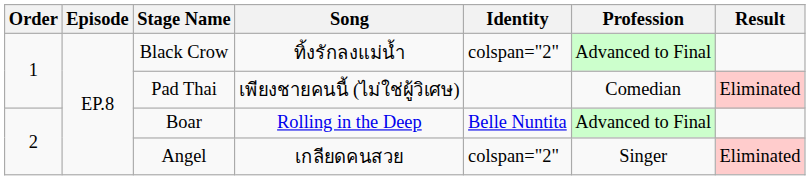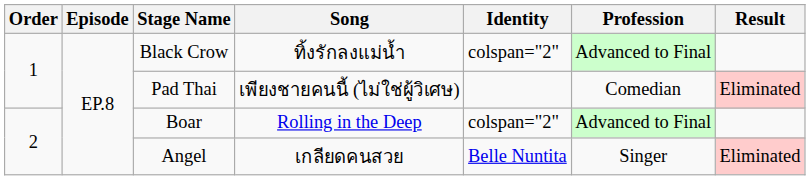Boar | Identity: Belle Nuntita -> colspan="2"
Angel | Identity: colspan="2" -> Belle Nuntita
